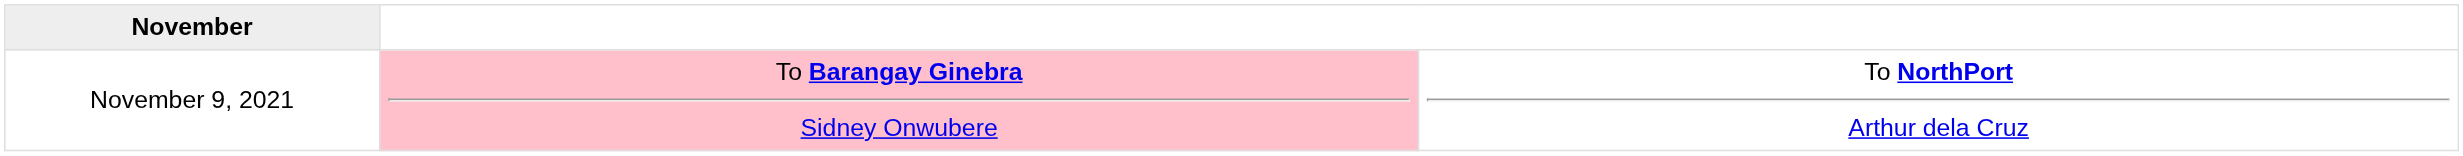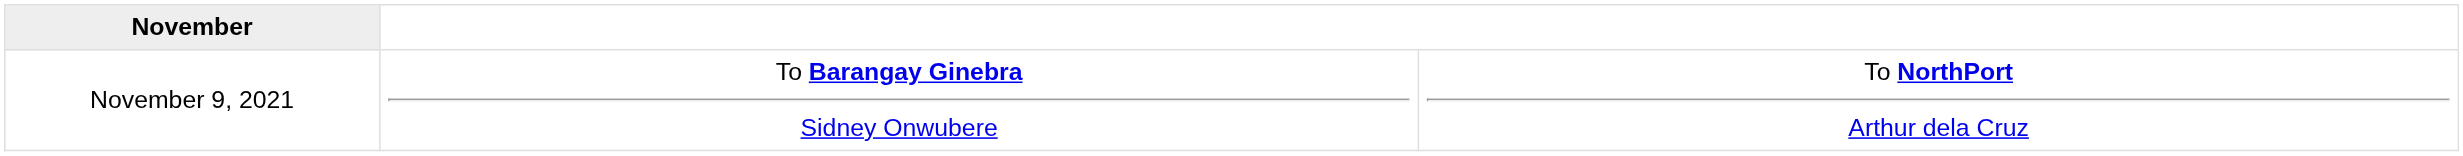November 9, 2021 | column 2: pink background -> no background
